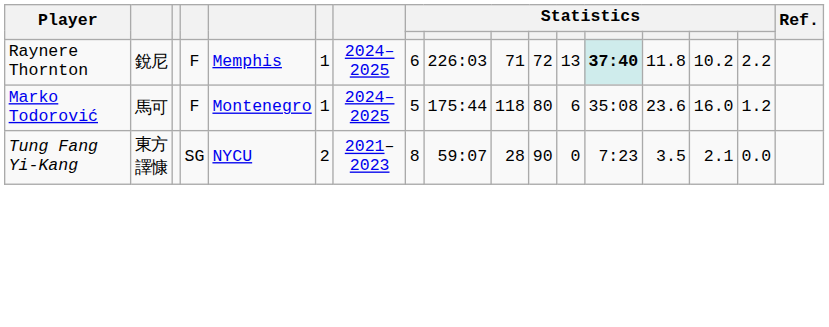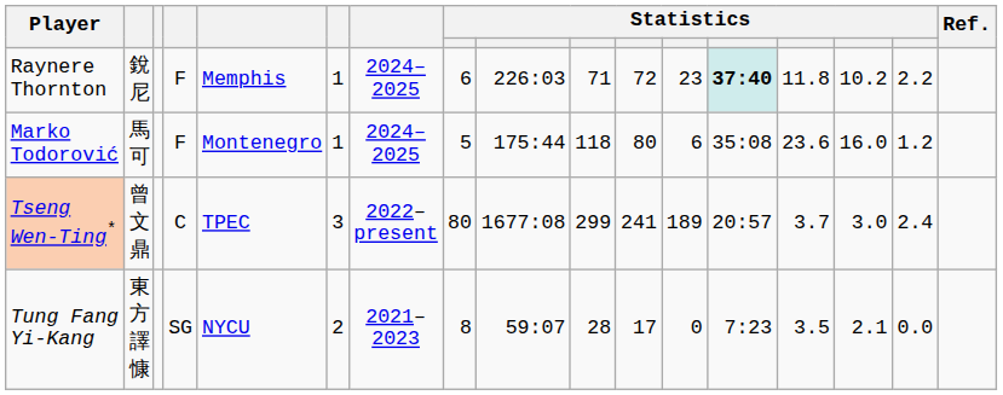Raynere Thornton | column 12: 13 -> 23
+ row: Tseng Wen-Ting* | 曾文鼎 | C | TPEC | 3 | 2022–present | 80 | 1677:08 | 299 | 241 | 189 | 20:57 | 3.7 | 3.0 | 2.4
Tung Fang Yi-Kang | column 11: 90 -> 17
